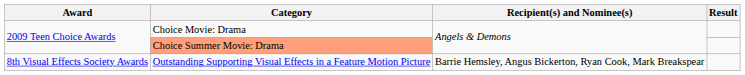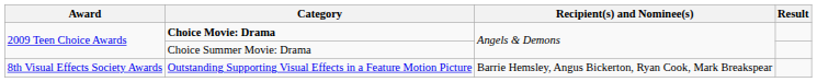Choice Movie: Drama | Category: normal -> bold
Choice Summer Movie: Drama | Category: lightsalmon background -> no background
